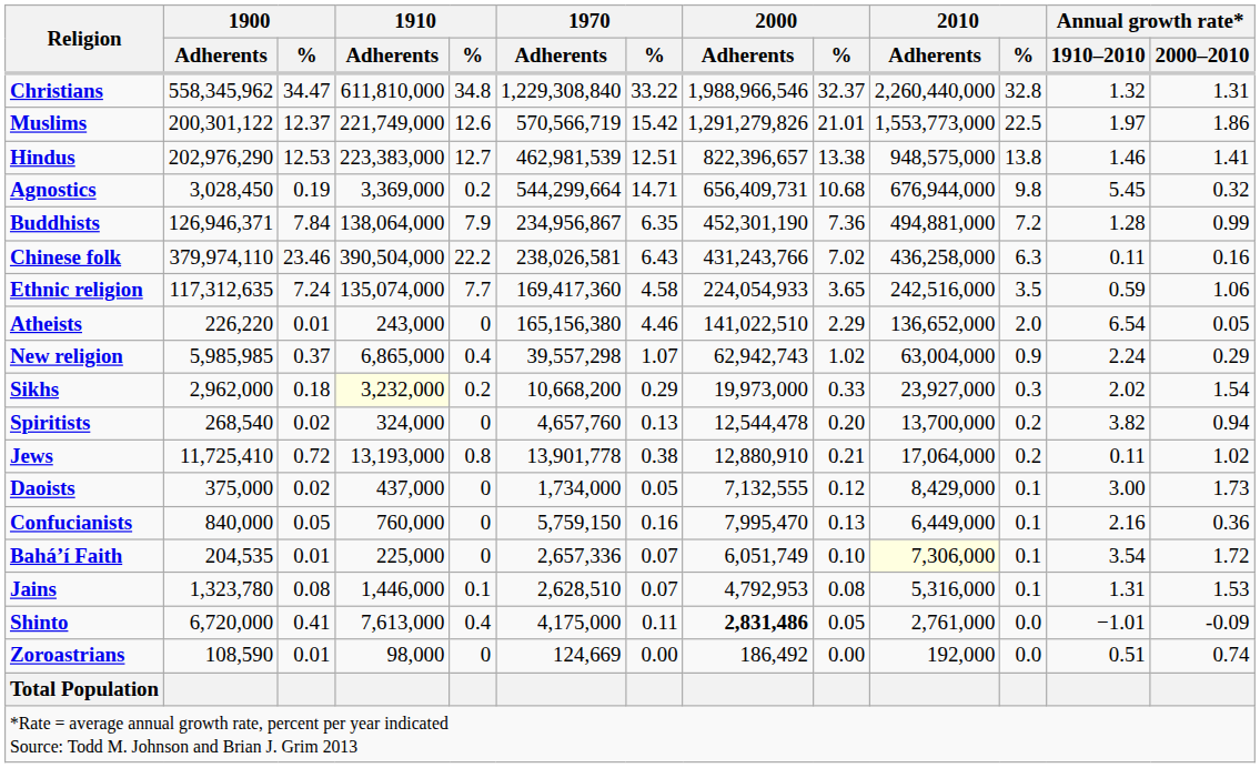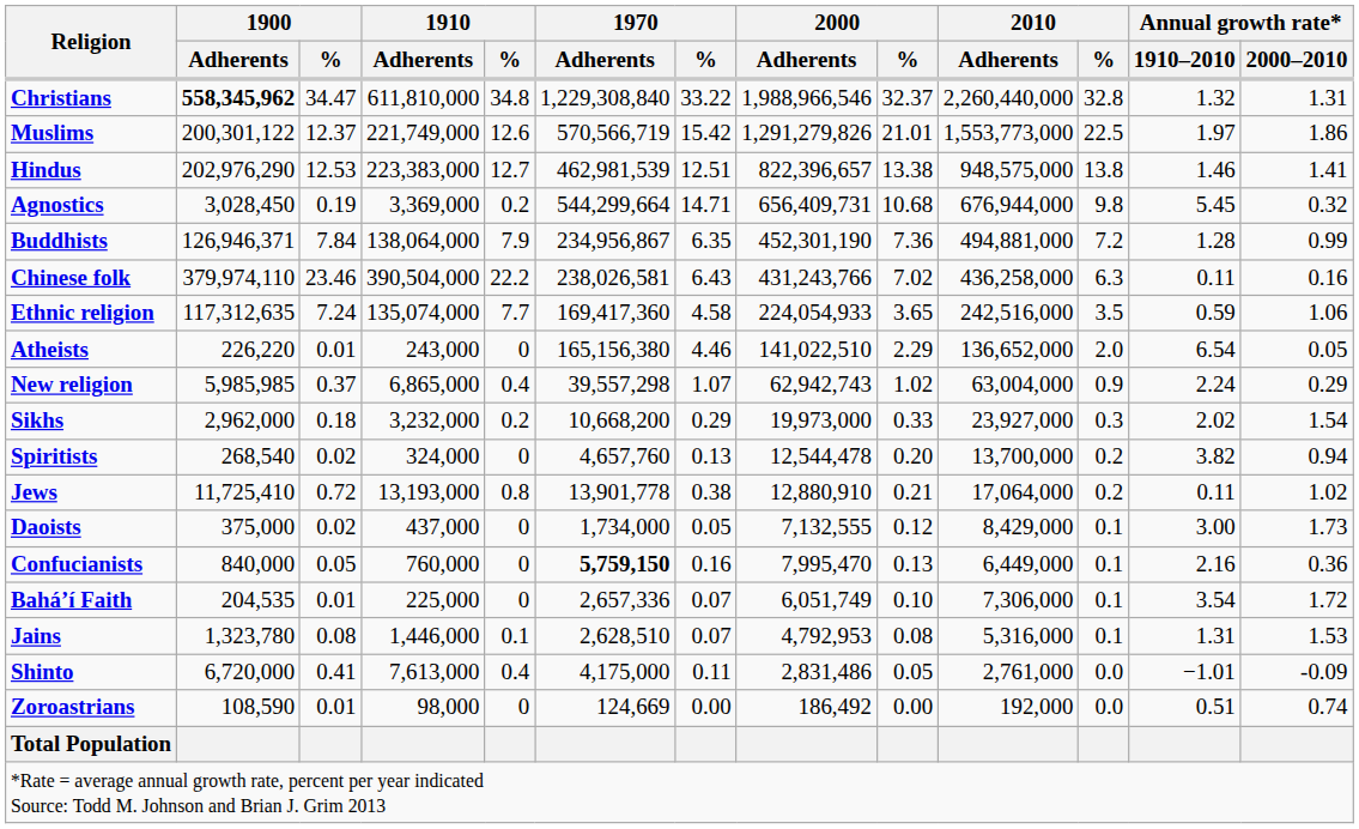Christians | 1900 / Adherents: normal -> bold
Sikhs | 1910 / Adherents: lightyellow background -> no background
Confucianists | 1970 / Adherents: normal -> bold
Baháʼí Faith | 2010 / Adherents: lightyellow background -> no background
Shinto | 2000 / Adherents: bold -> normal
